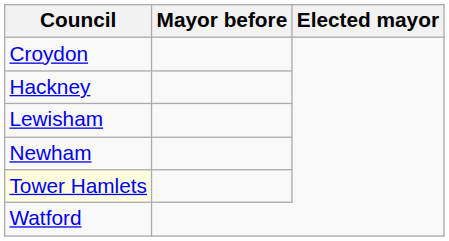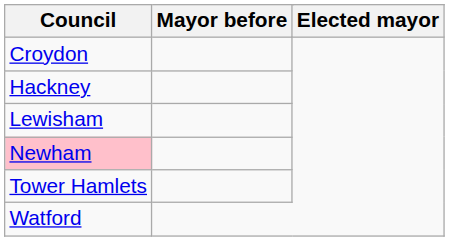Newham | Council: no background -> pink background
Tower Hamlets | Council: lightyellow background -> no background
